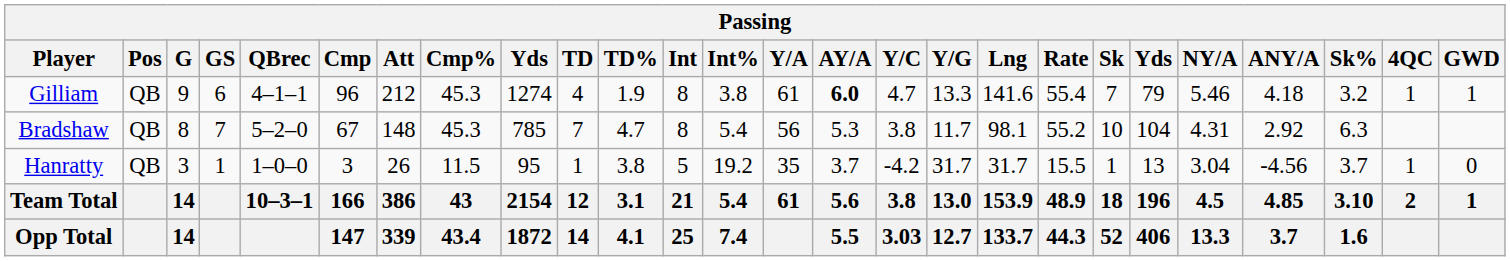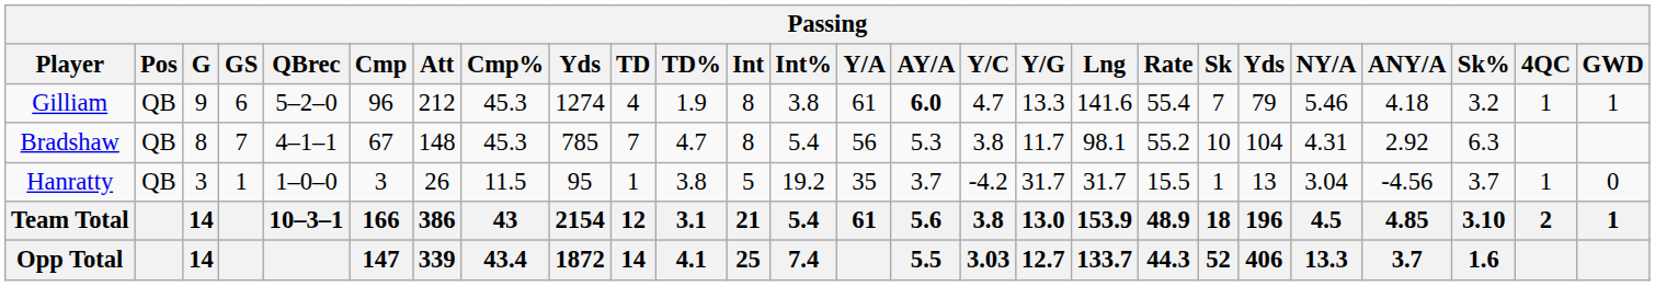Gilliam | QBrec: 4–1–1 -> 5–2–0
Bradshaw | QBrec: 5–2–0 -> 4–1–1
